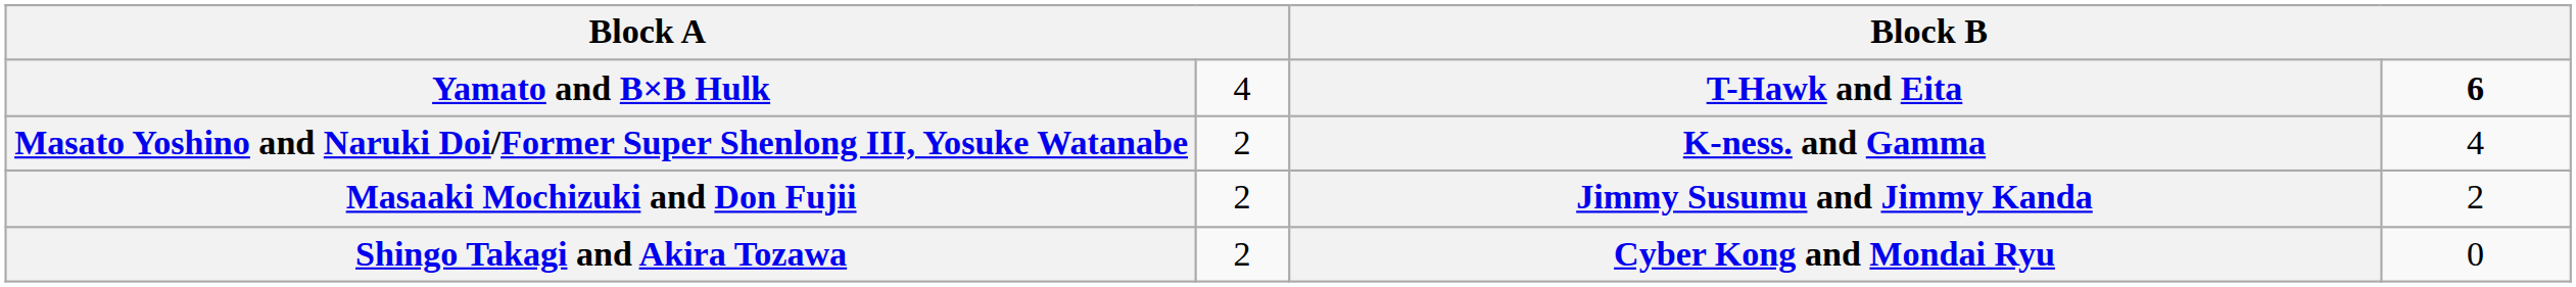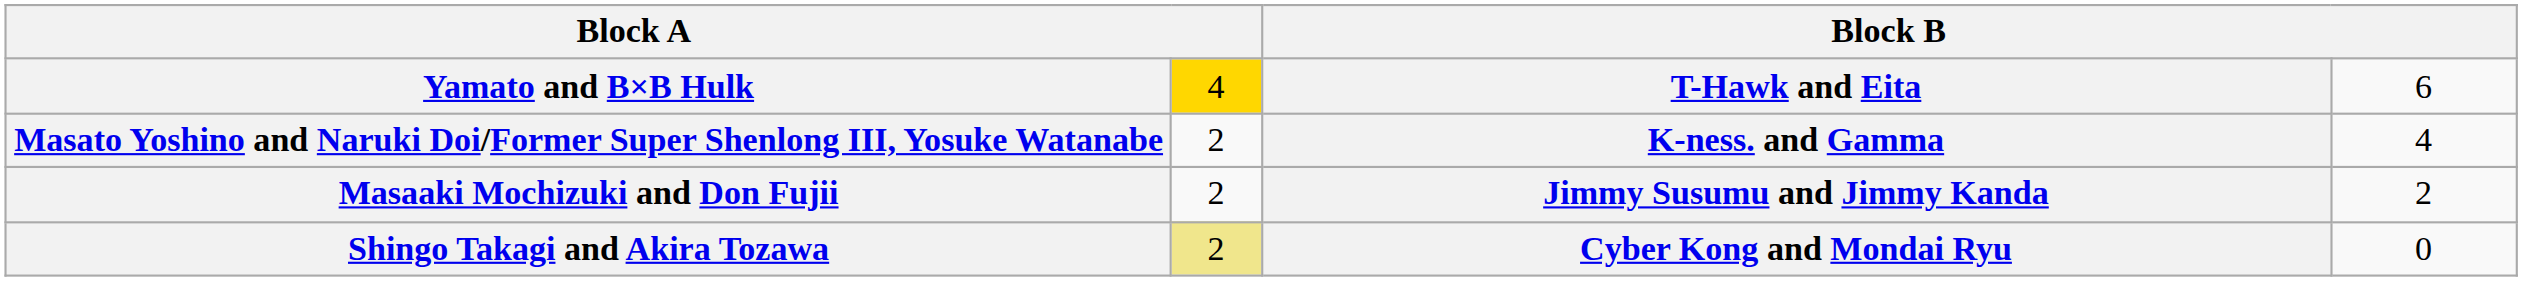Yamato and B×B Hulk | column 2: no background -> gold background
Yamato and B×B Hulk | column 4: bold -> normal
Shingo Takagi and Akira Tozawa | column 2: no background -> khaki background
